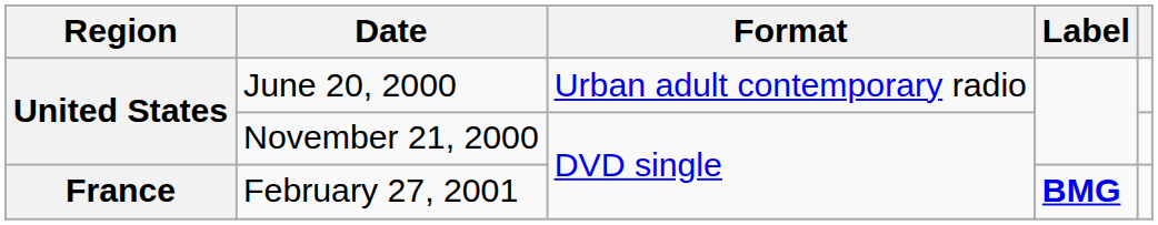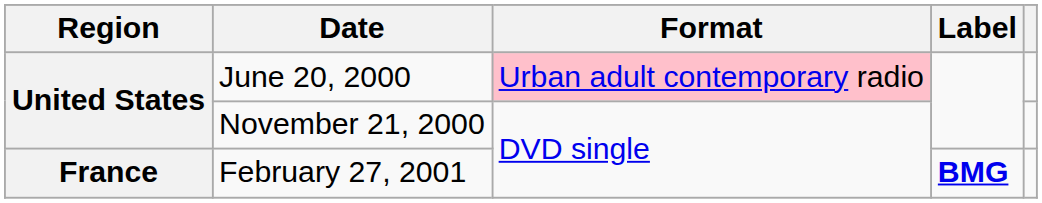June 20, 2000 | Format: no background -> pink background
